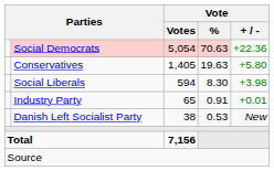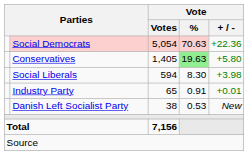Conservatives | Vote / %: no background -> lightgreen background
